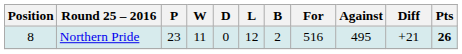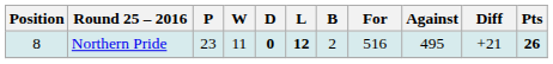Northern Pride | D: normal -> bold
Northern Pride | L: normal -> bold
